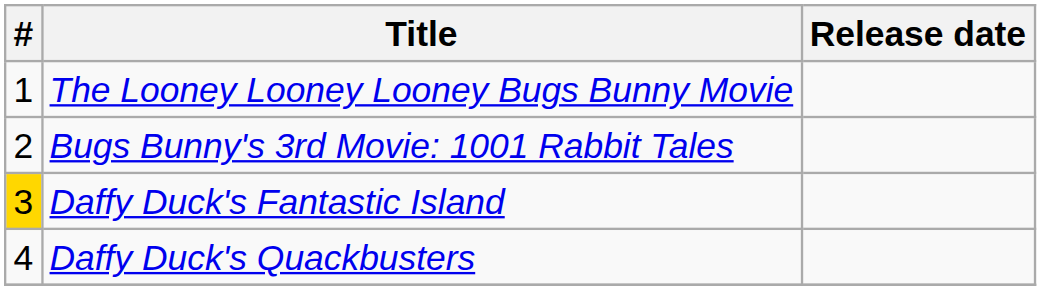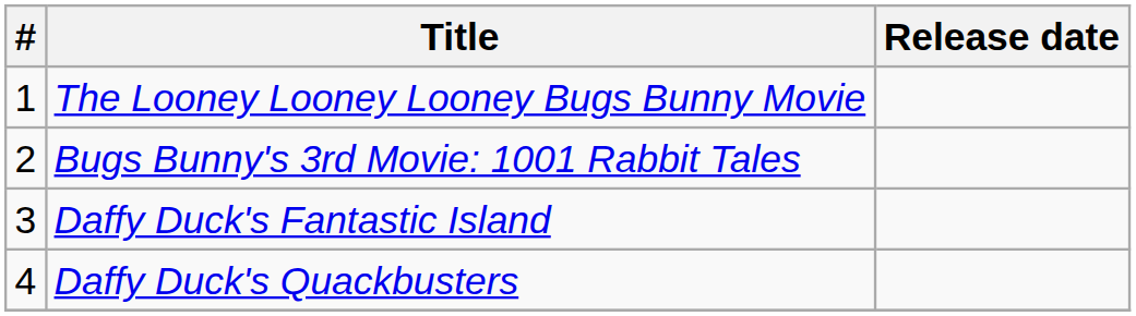Daffy Duck's Fantastic Island | #: gold background -> no background
